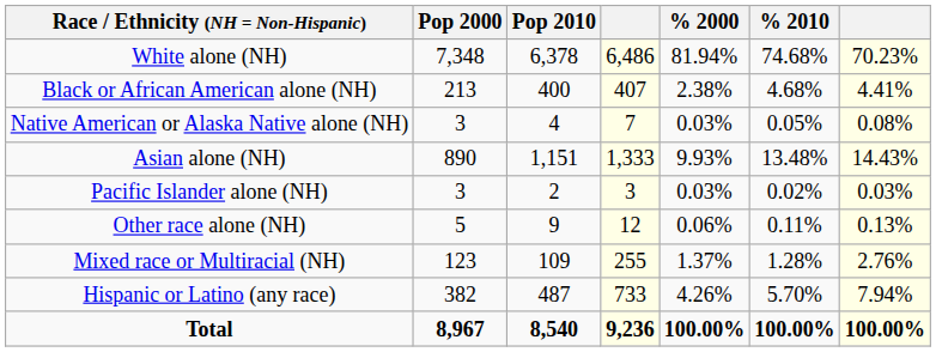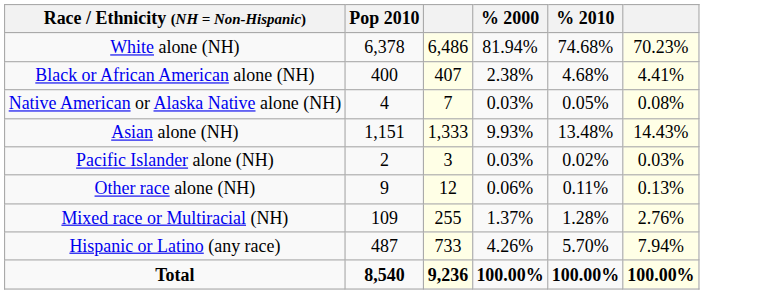- column: Pop 2000 | 7,348 | 213 | 3 | 890 | 3 | 5 | 123 | 382 | 8,967
